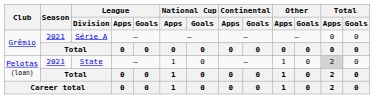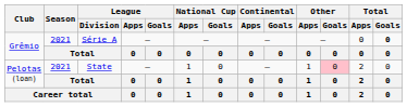Grêmio / Série A | Total / Goals: normal -> bold
Pelotas (loan) / State | Other / Goals: no background -> pink background
Pelotas (loan) / State | Total / Apps: lightgrey background -> no background
